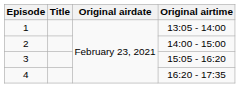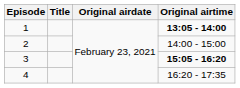1 | Original airtime: normal -> bold
3 | Original airtime: normal -> bold
